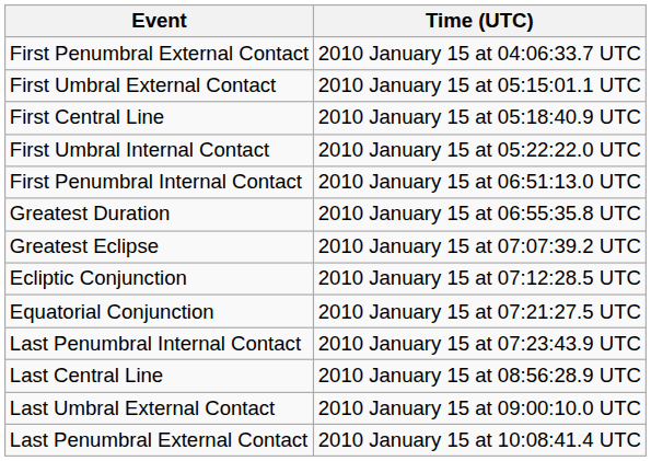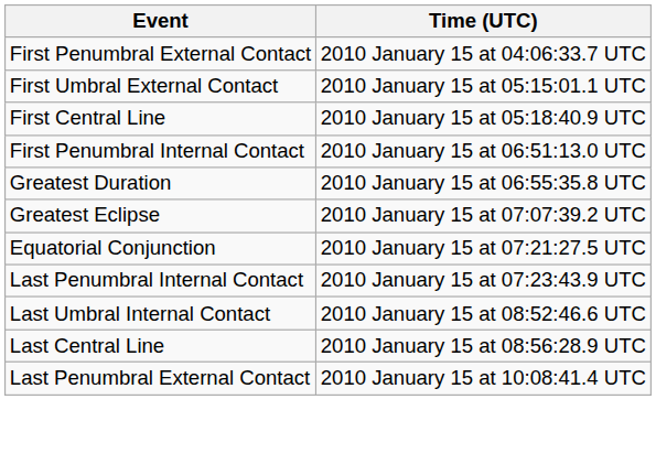- row: First Umbral Internal Contact | 2010 January 15 at 05:22:22.0 UTC
- row: Ecliptic Conjunction | 2010 January 15 at 07:12:28.5 UTC
+ row: Last Umbral Internal Contact | 2010 January 15 at 08:52:46.6 UTC
- row: Last Umbral External Contact | 2010 January 15 at 09:00:10.0 UTC
